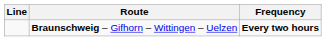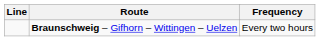Braunschweig – Gifhorn – Wittingen – Uelzen | Frequency: bold -> normal
